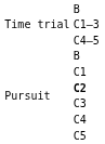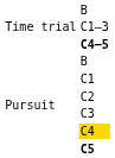C4–5 | column 2: normal -> bold
C2 | column 2: bold -> normal
C4 | column 2: no background -> gold background
C5 | column 2: normal -> bold
